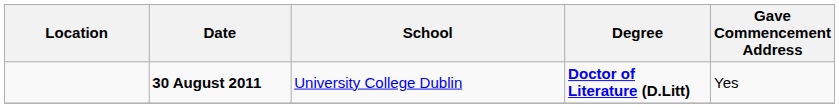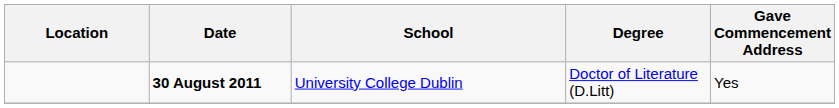30 August 2011 | Degree: bold -> normal
